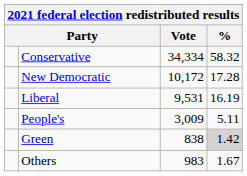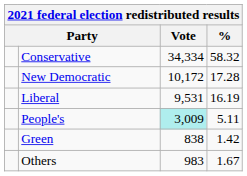People's | Vote: no background -> paleturquoise background
Green | %: lightgrey background -> no background
